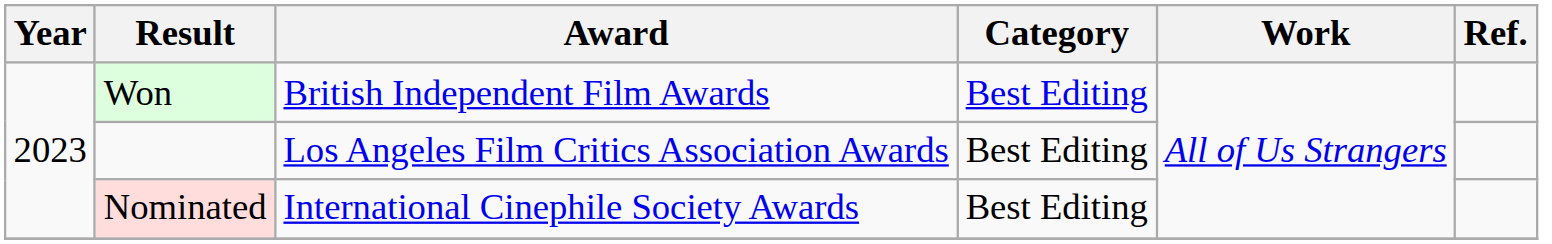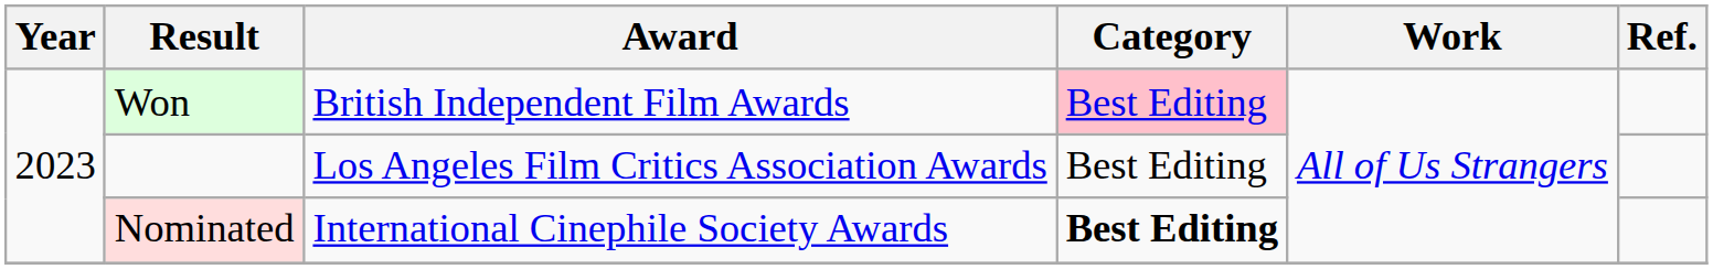Won | Category: no background -> pink background
Nominated | Category: normal -> bold
